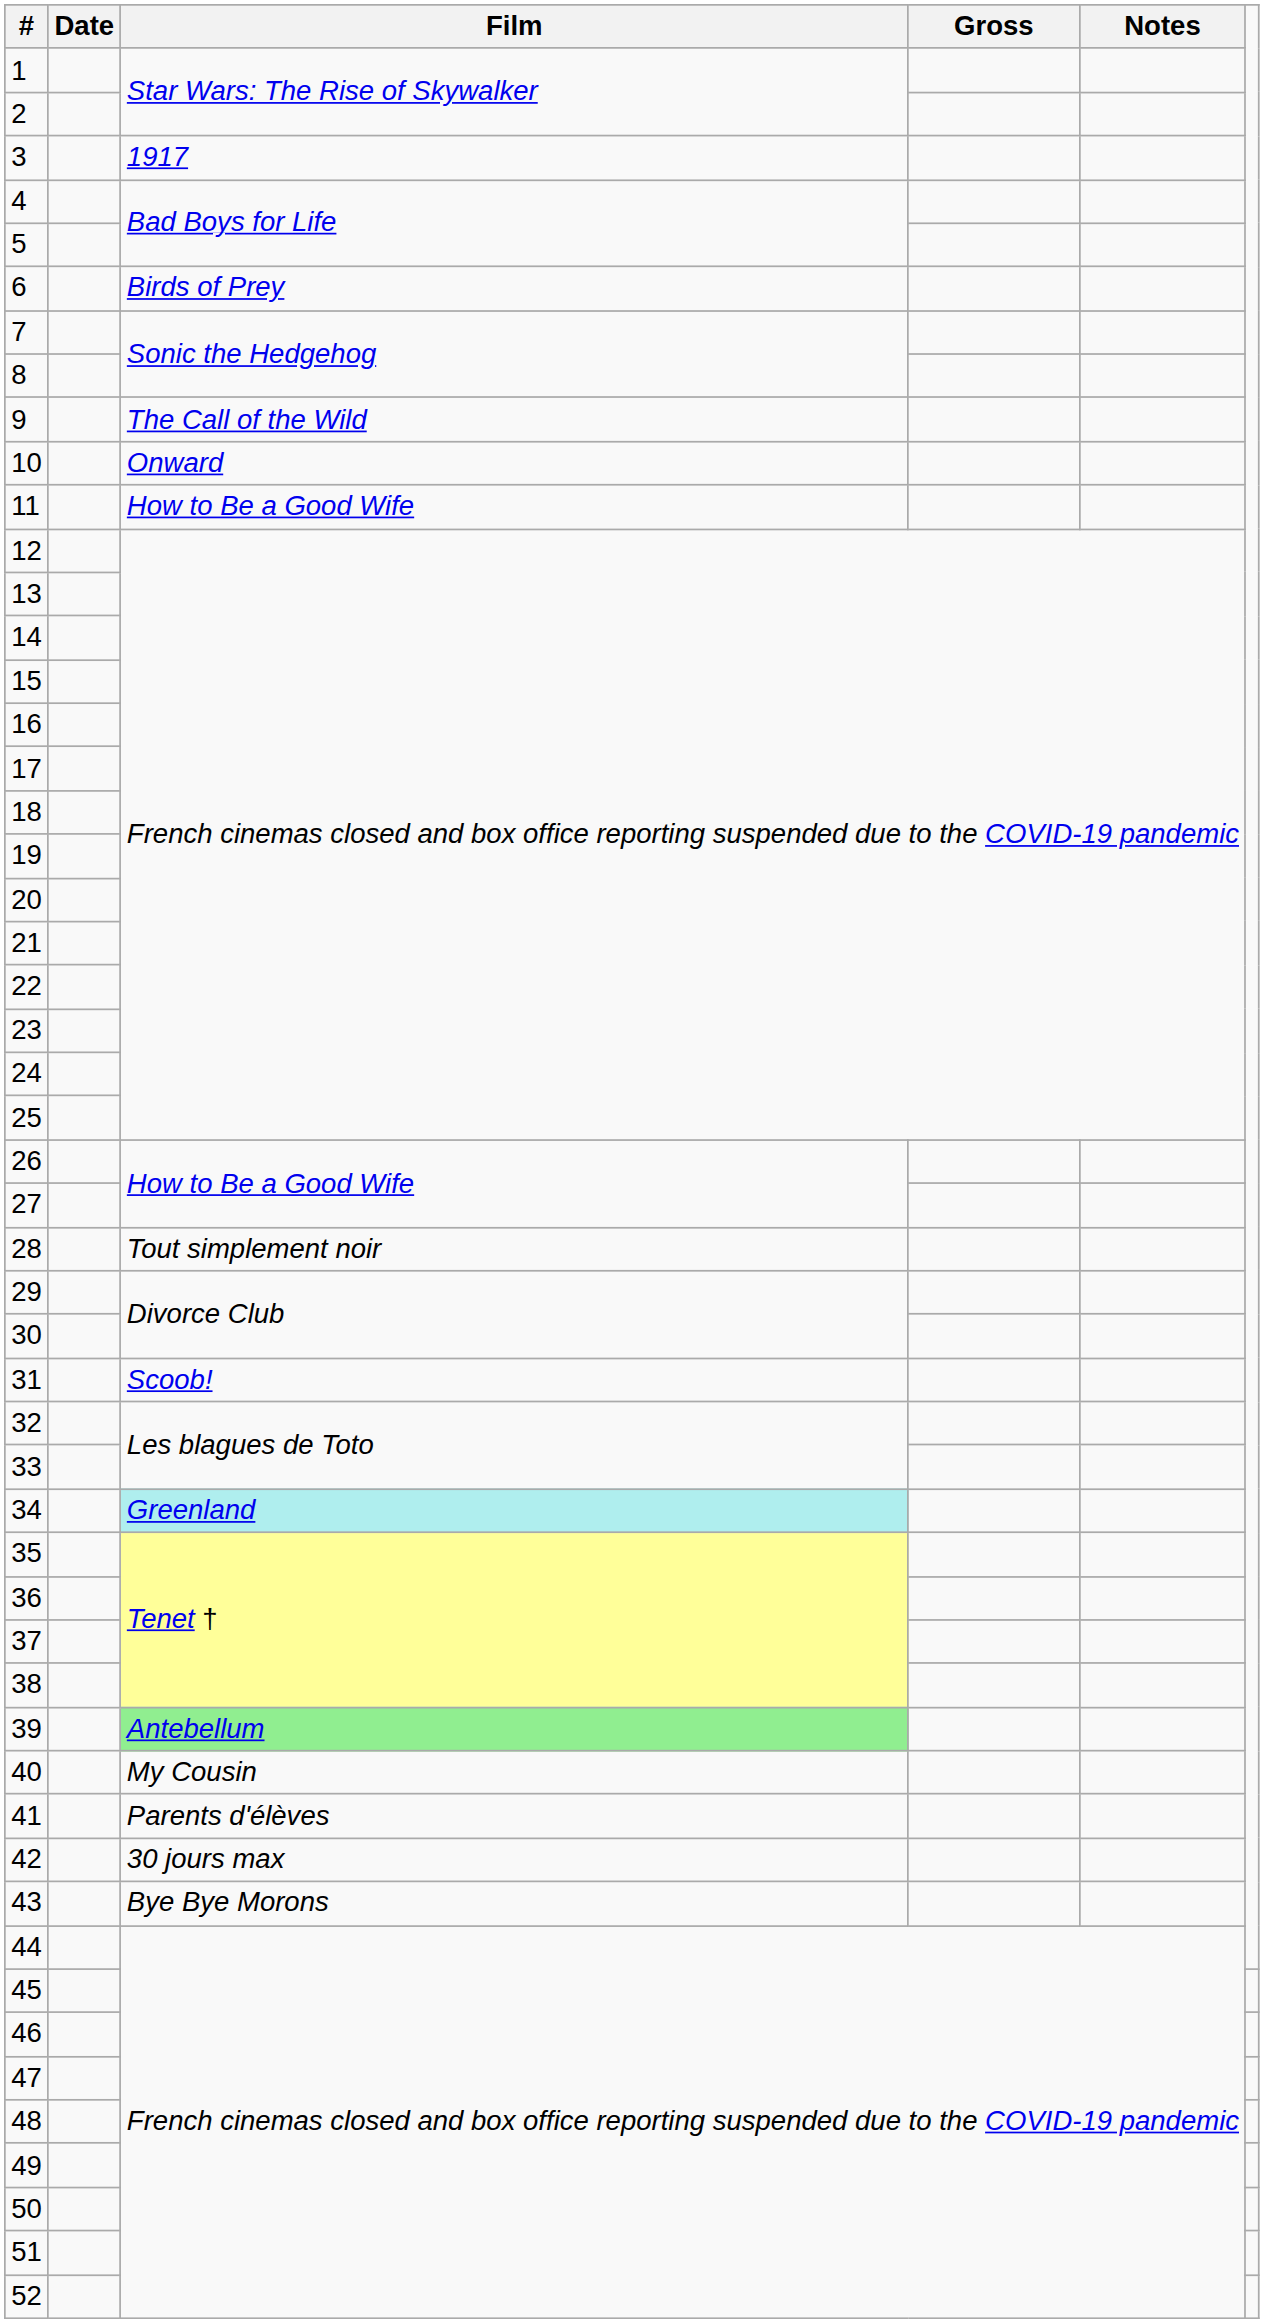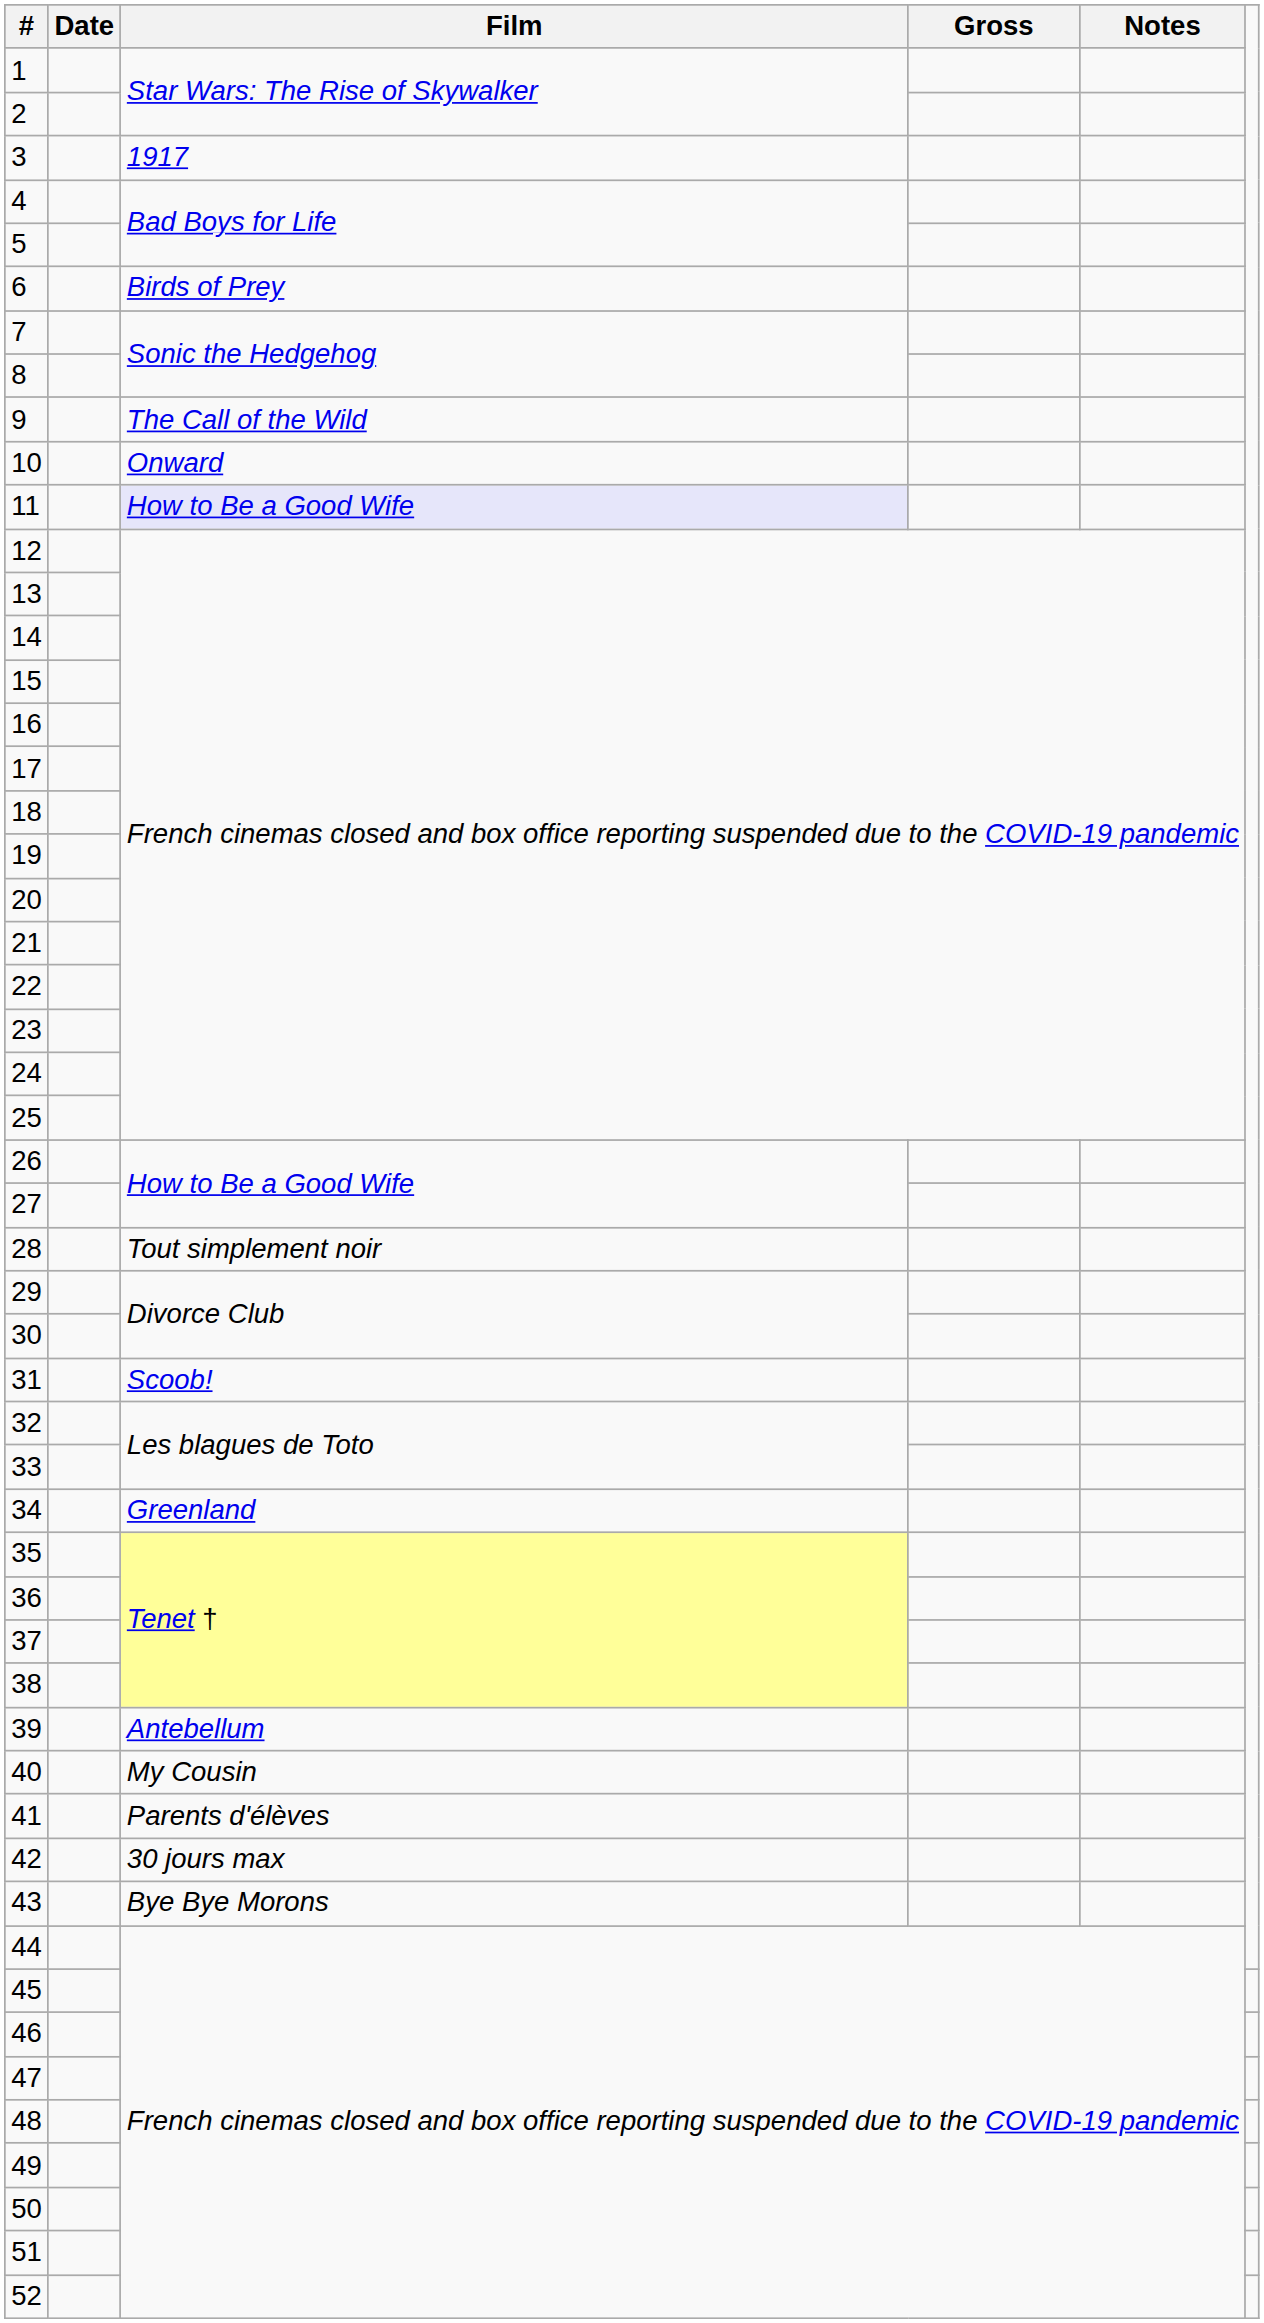11 | Film: no background -> lavender background
34 | Film: paleturquoise background -> no background
39 | Film: lightgreen background -> no background
